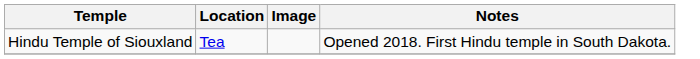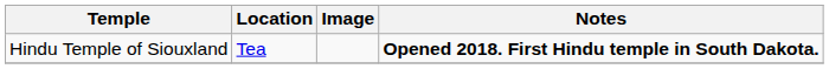Hindu Temple of Siouxland | Notes: normal -> bold
